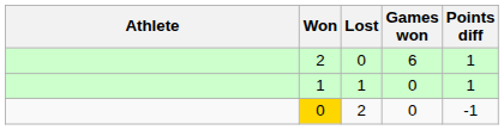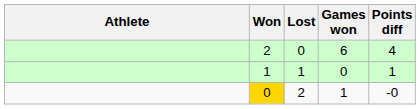row 2 | Points diff: 1 -> 4
row 4 | Games won: 0 -> 1
row 4 | Points diff: -1 -> -0
